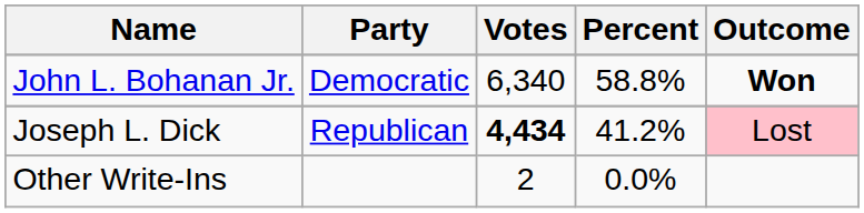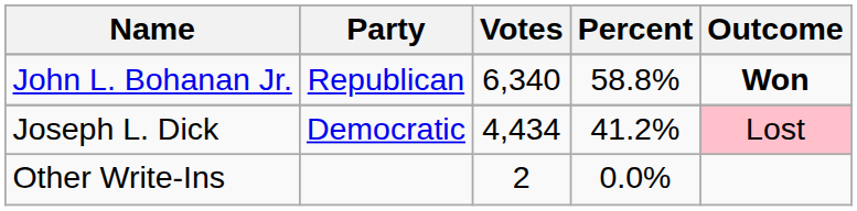John L. Bohanan Jr. | Party: Democratic -> Republican
Joseph L. Dick | Party: Republican -> Democratic
Joseph L. Dick | Votes: bold -> normal
